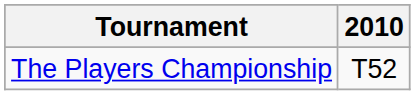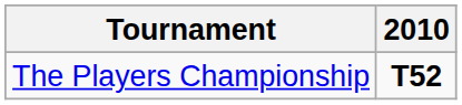The Players Championship | 2010: normal -> bold
